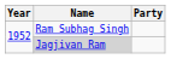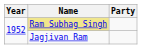Ram Subhag Singh | Name: no background -> khaki background
Jagjivan Ram | Name: lightgrey background -> no background
